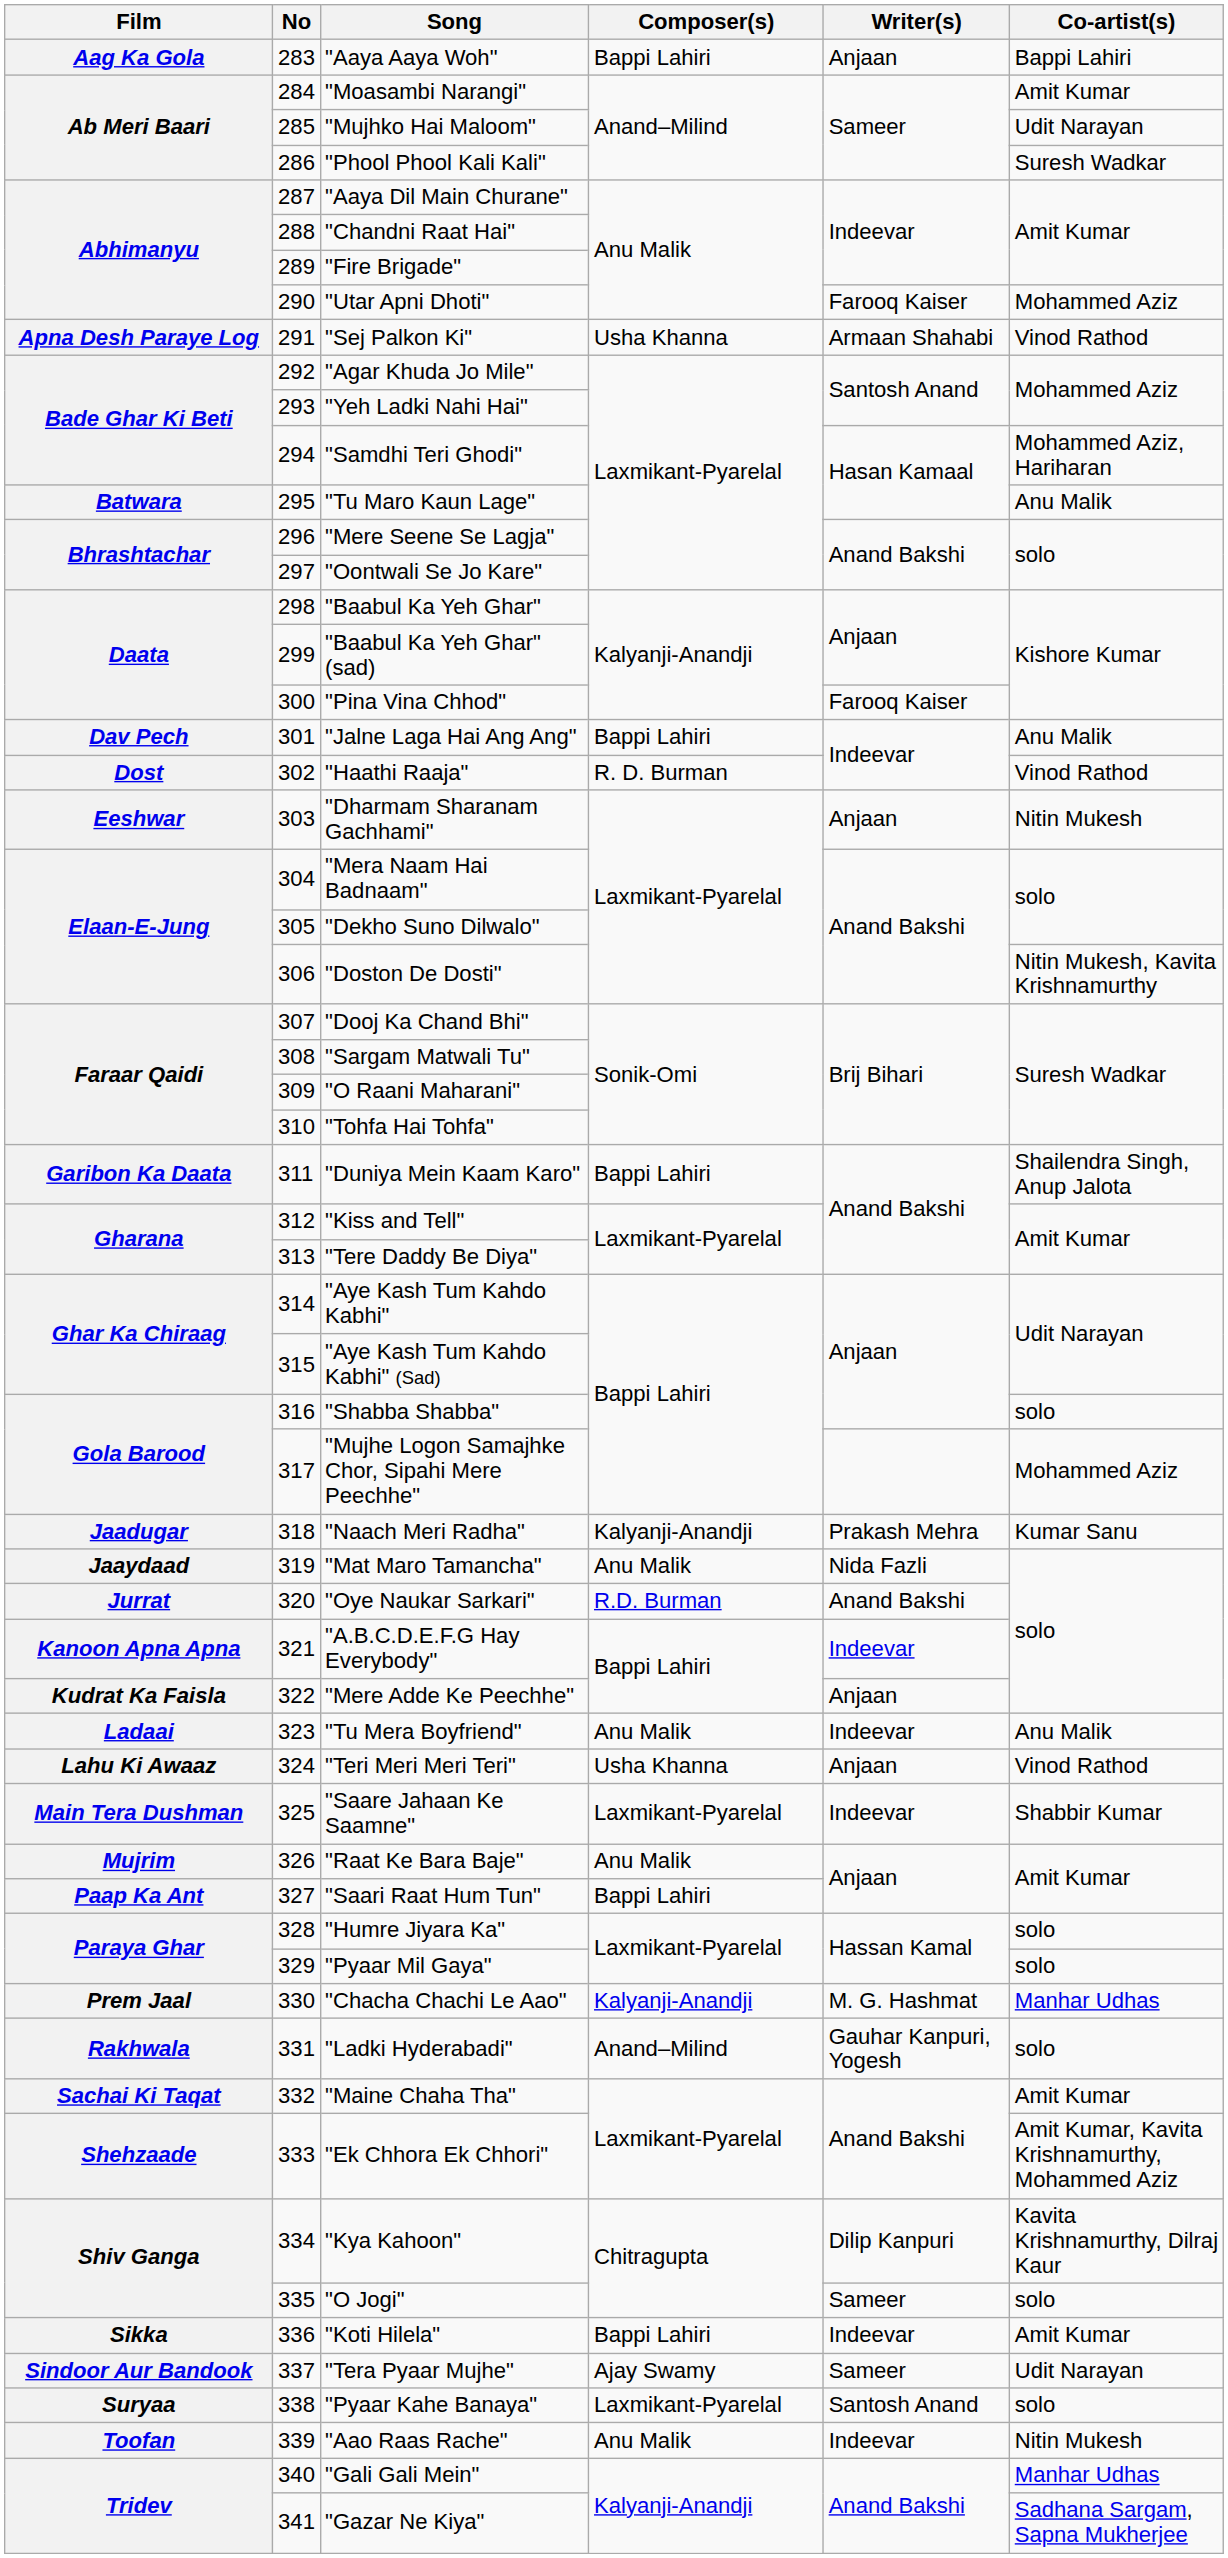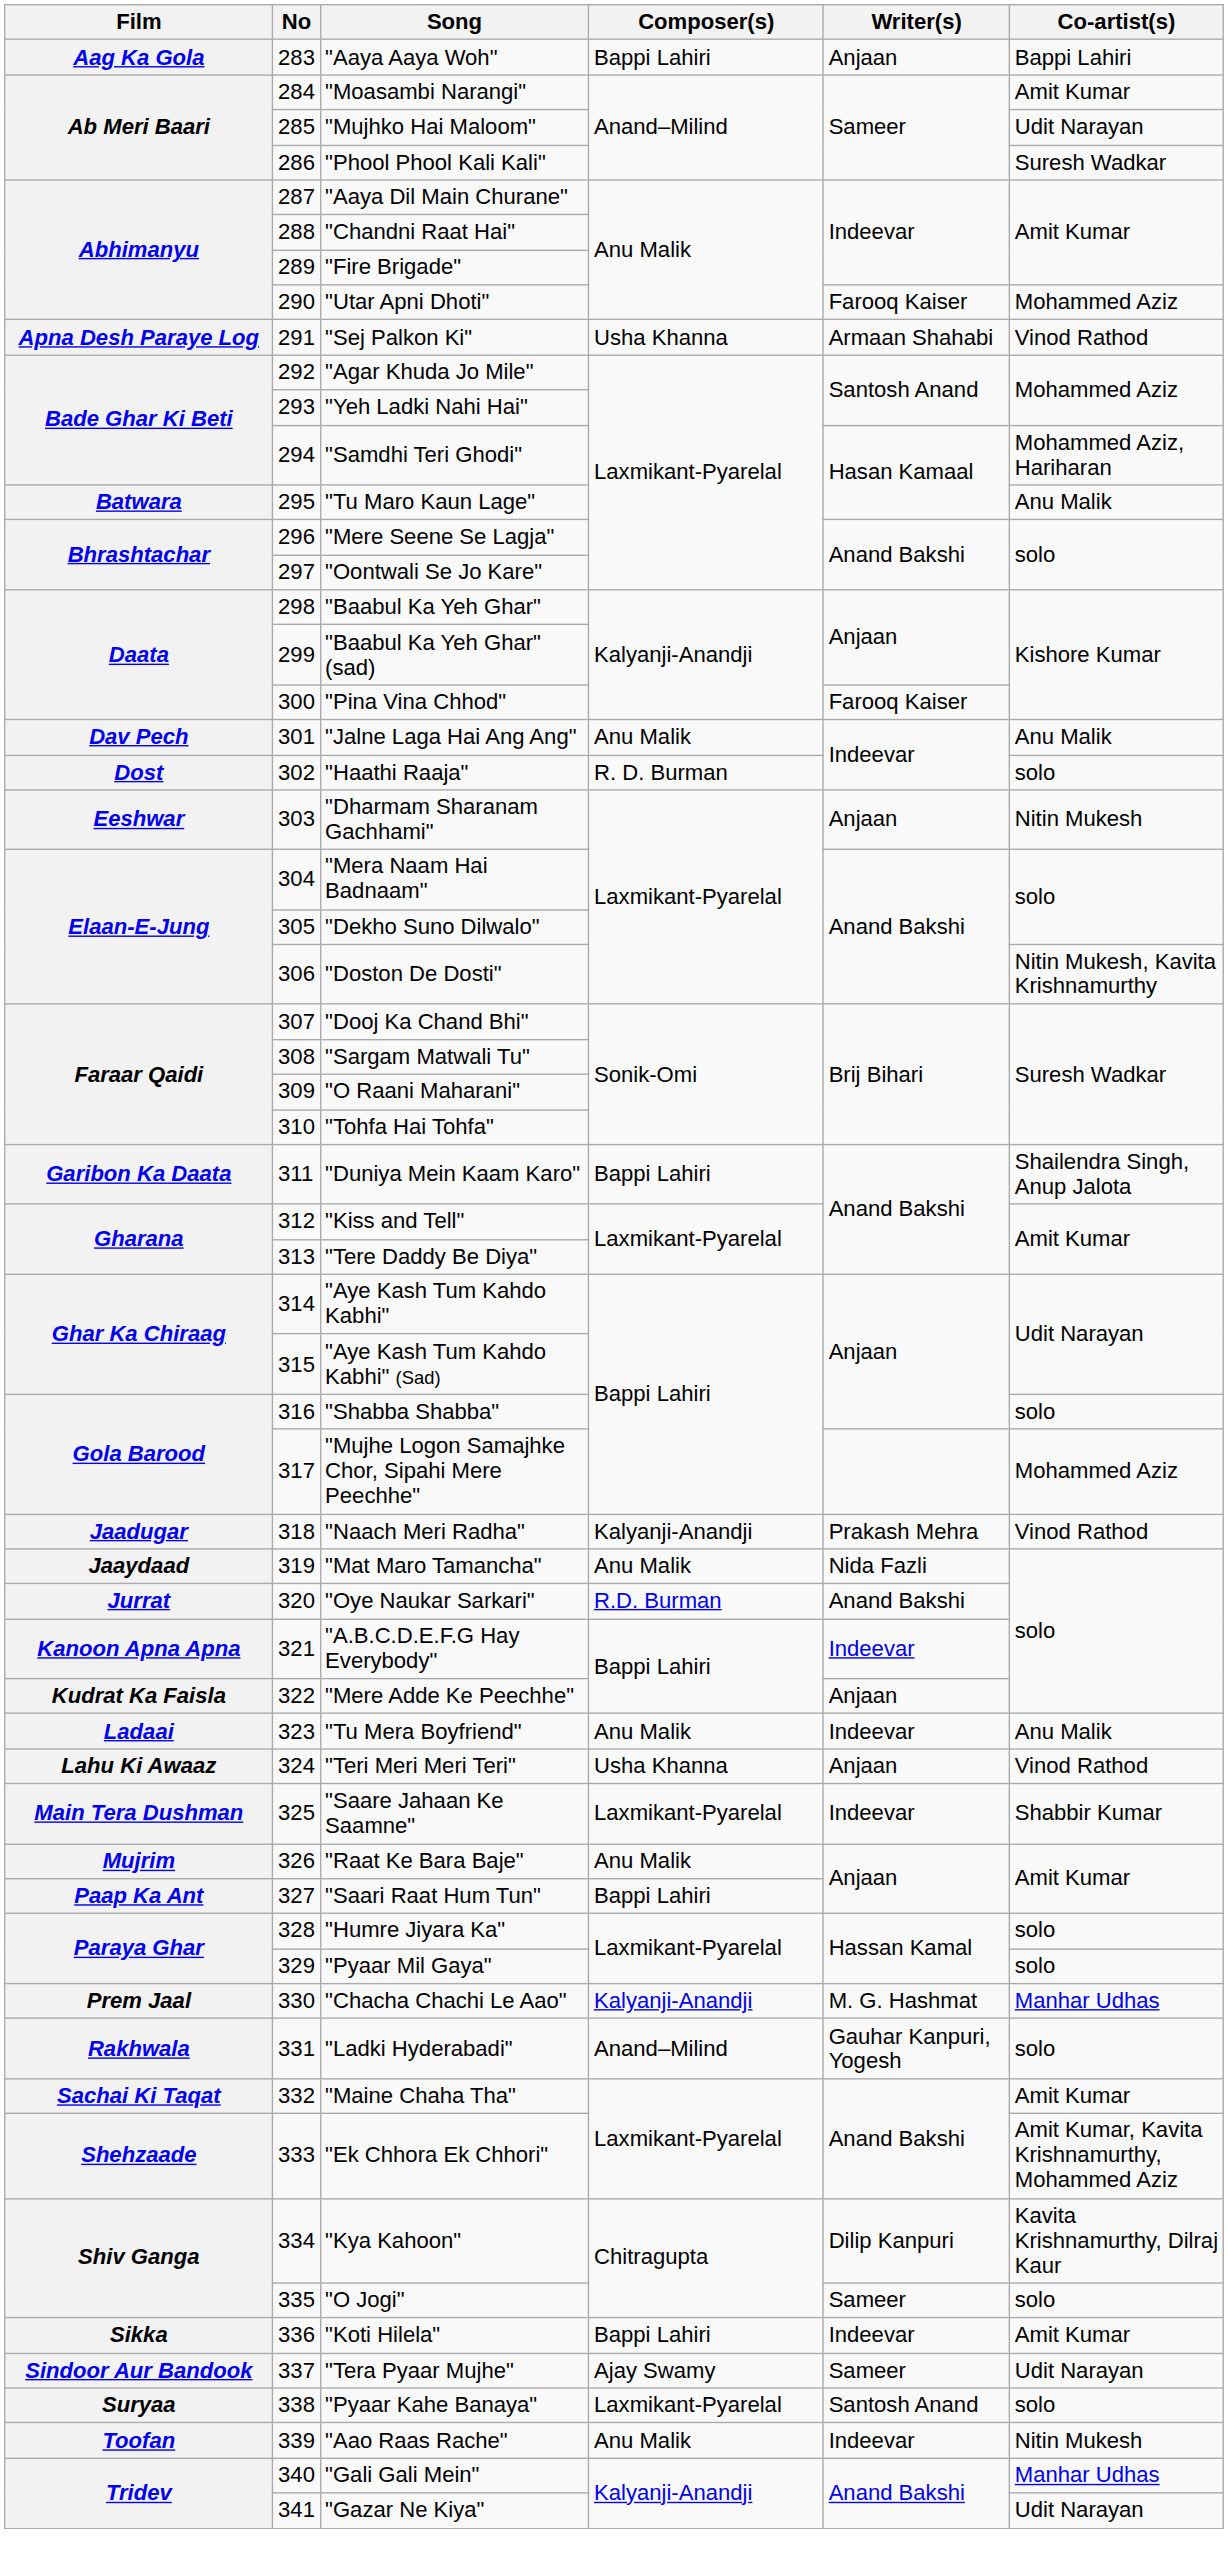"Jalne Laga Hai Ang Ang" | Composer(s): Bappi Lahiri -> Anu Malik
"Haathi Raaja" | Co-artist(s): Vinod Rathod -> solo
"Naach Meri Radha" | Co-artist(s): Kumar Sanu -> Vinod Rathod
"Gazar Ne Kiya" | Co-artist(s): Sadhana Sargam, Sapna Mukherjee -> Udit Narayan
